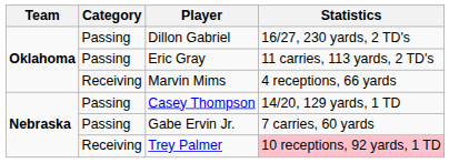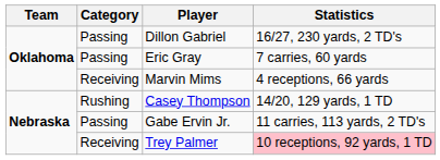Eric Gray | Statistics: 11 carries, 113 yards, 2 TD's -> 7 carries, 60 yards
Casey Thompson | Category: Passing -> Rushing
Gabe Ervin Jr. | Statistics: 7 carries, 60 yards -> 11 carries, 113 yards, 2 TD's
